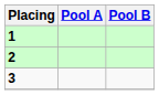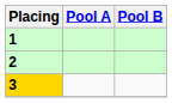3 | Placing: no background -> gold background
